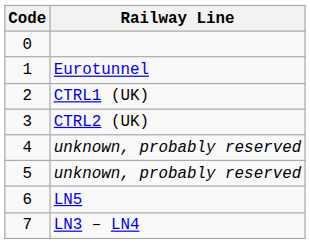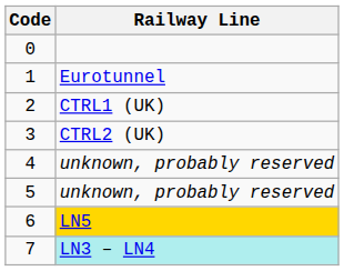6 | Railway Line: no background -> gold background
7 | Railway Line: no background -> paleturquoise background
